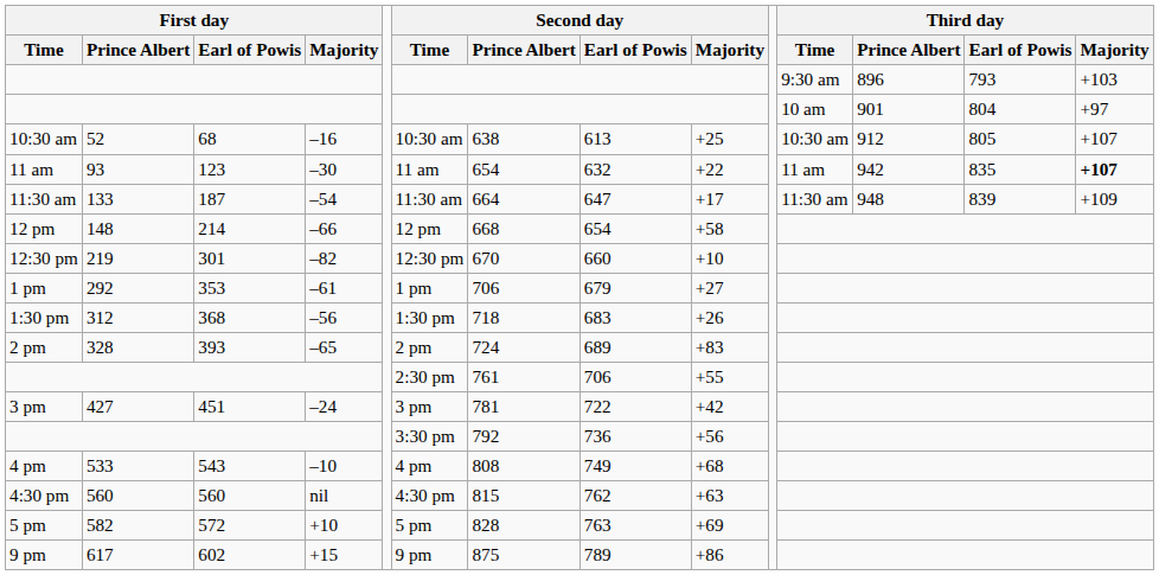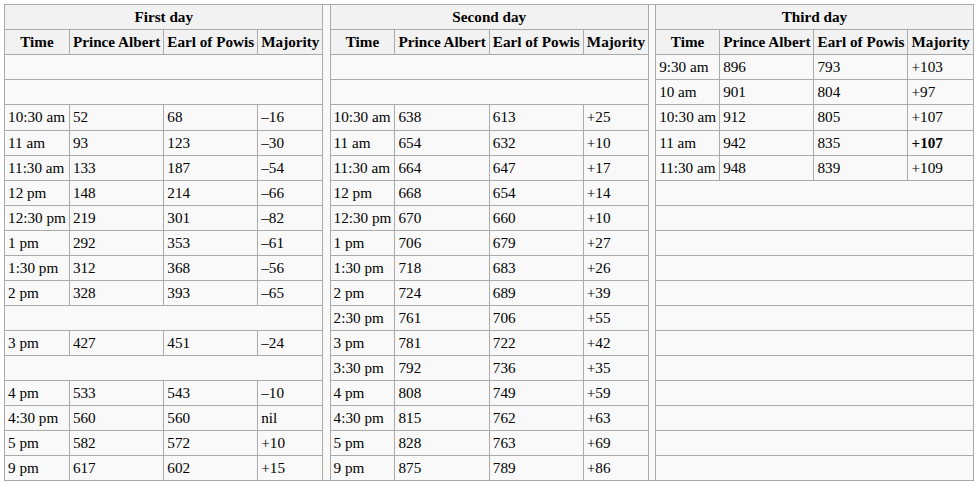row 6 | Second day / Majority: +22 -> +10
row 8 | Second day / Majority: +58 -> +14
row 12 | Second day / Majority: +83 -> +39
row 15 | Second day / Majority: +56 -> +35
row 16 | Second day / Majority: +68 -> +59
